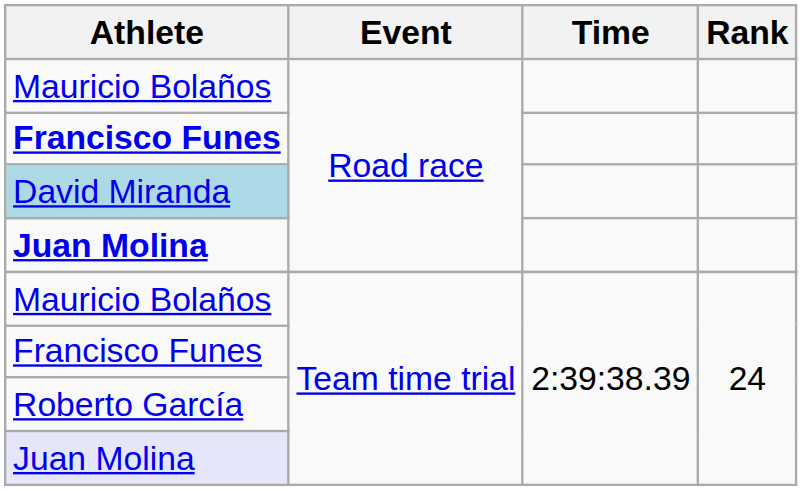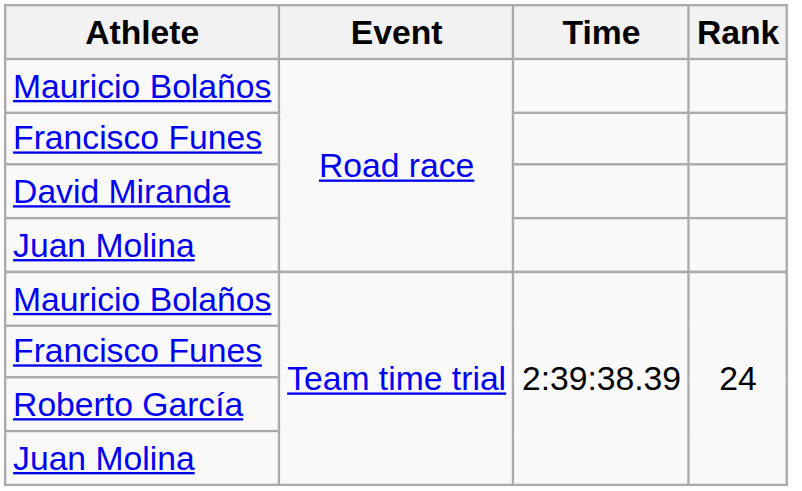Francisco Funes / Road race | Athlete: bold -> normal
David Miranda | Athlete: lightblue background -> no background
Juan Molina / Road race | Athlete: bold -> normal
Juan Molina / Team time trial | Athlete: lavender background -> no background
